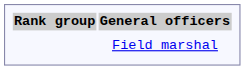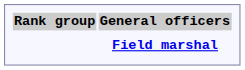row 2 | General officers: normal -> bold
